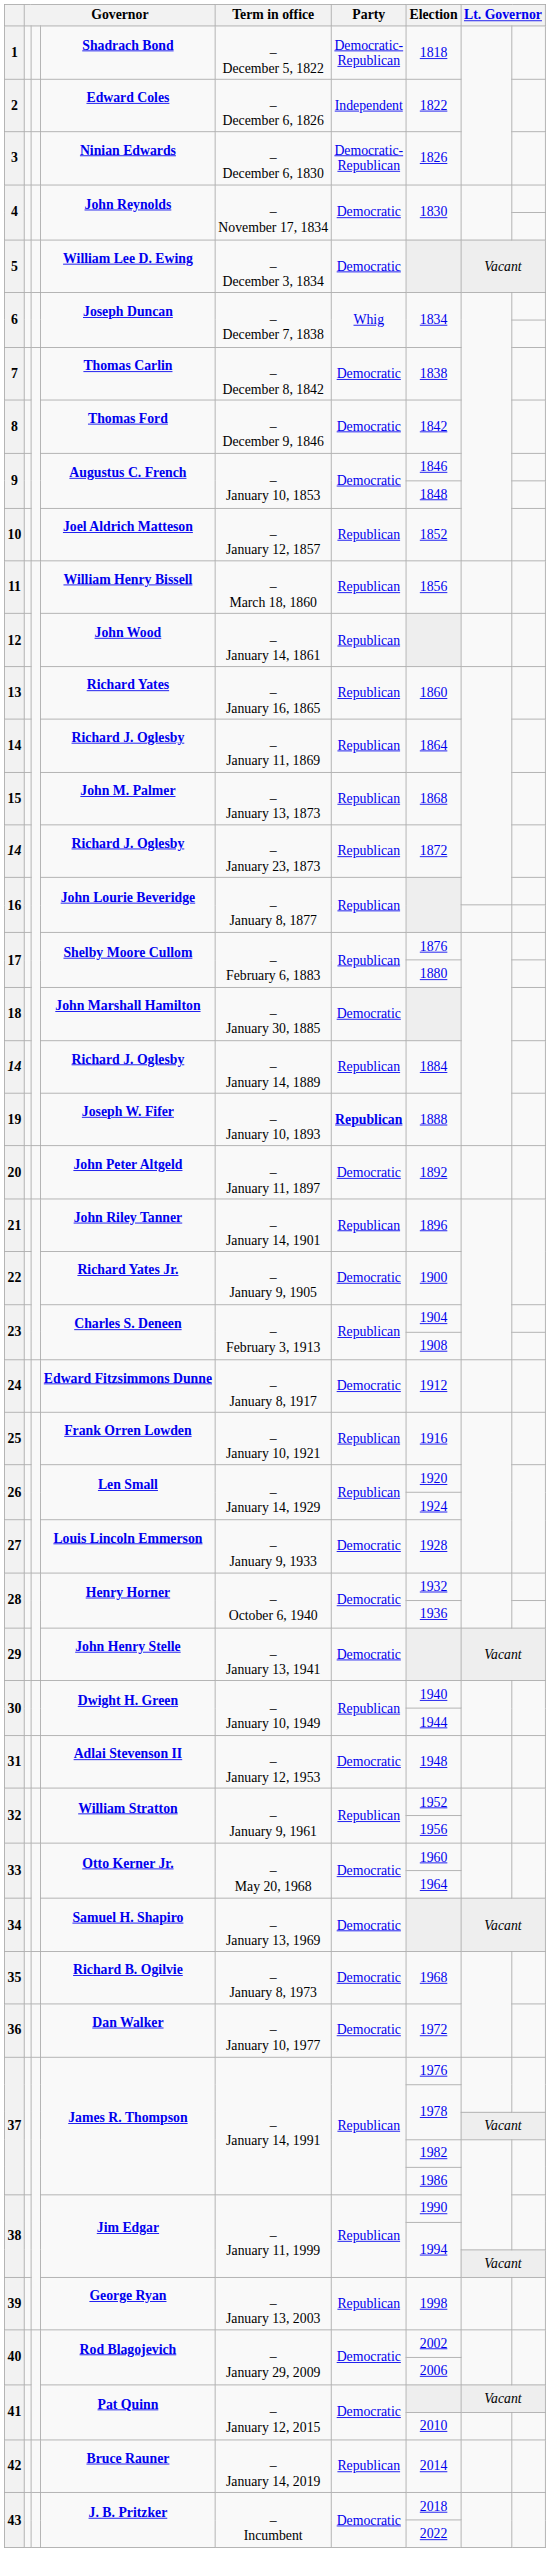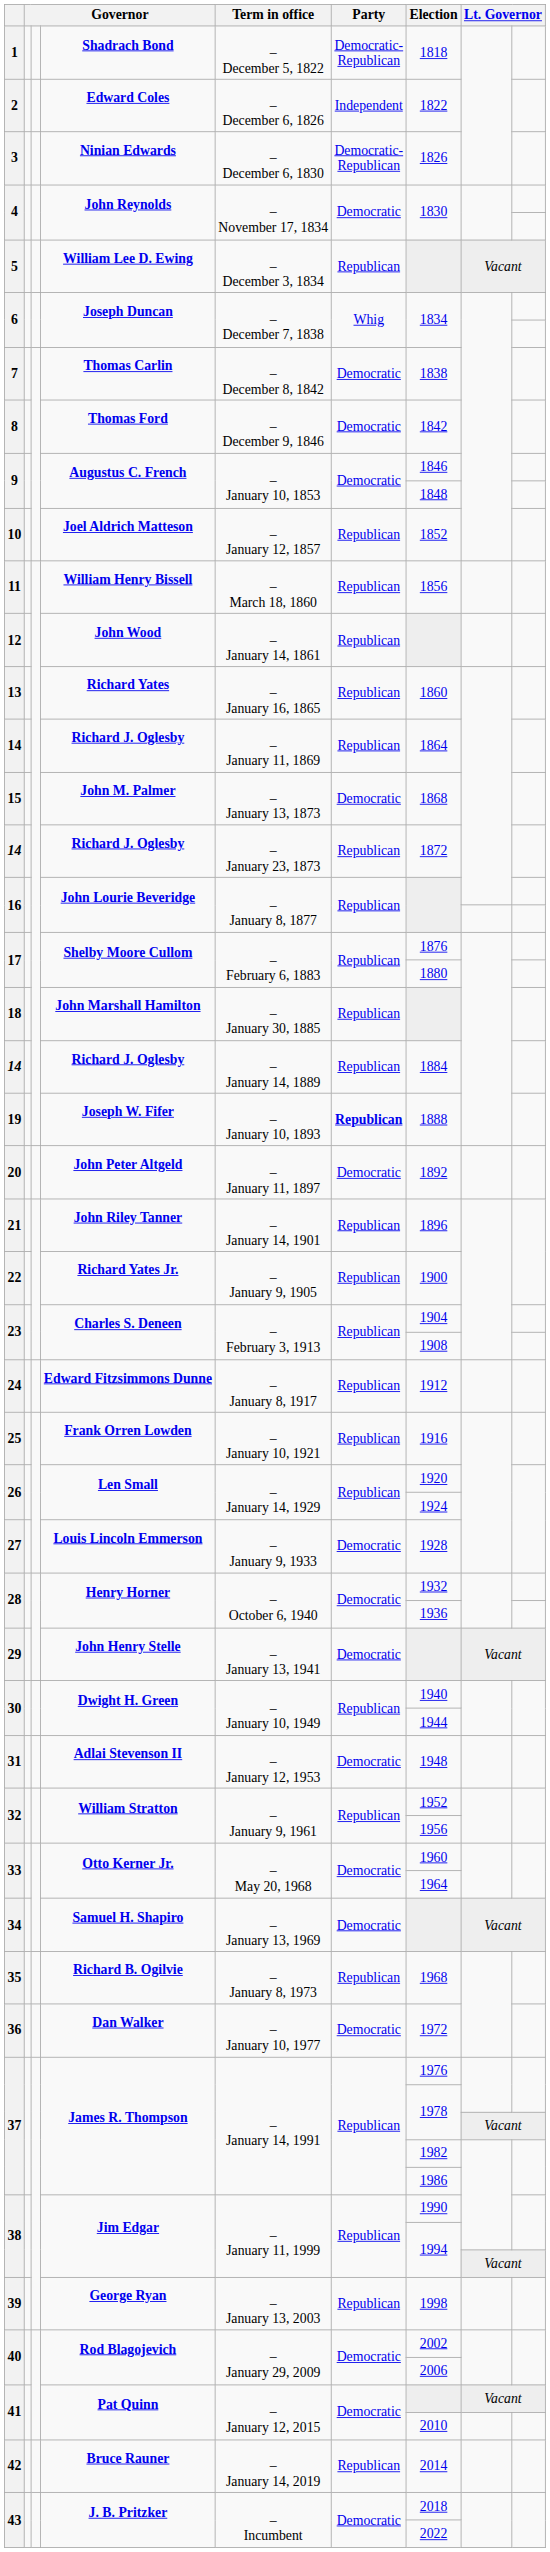5 | Party: Democratic -> Republican
15 | Party: Republican -> Democratic
18 | Party: Democratic -> Republican
22 | Party: Democratic -> Republican
24 | Party: Democratic -> Republican
35 | Party: Democratic -> Republican
